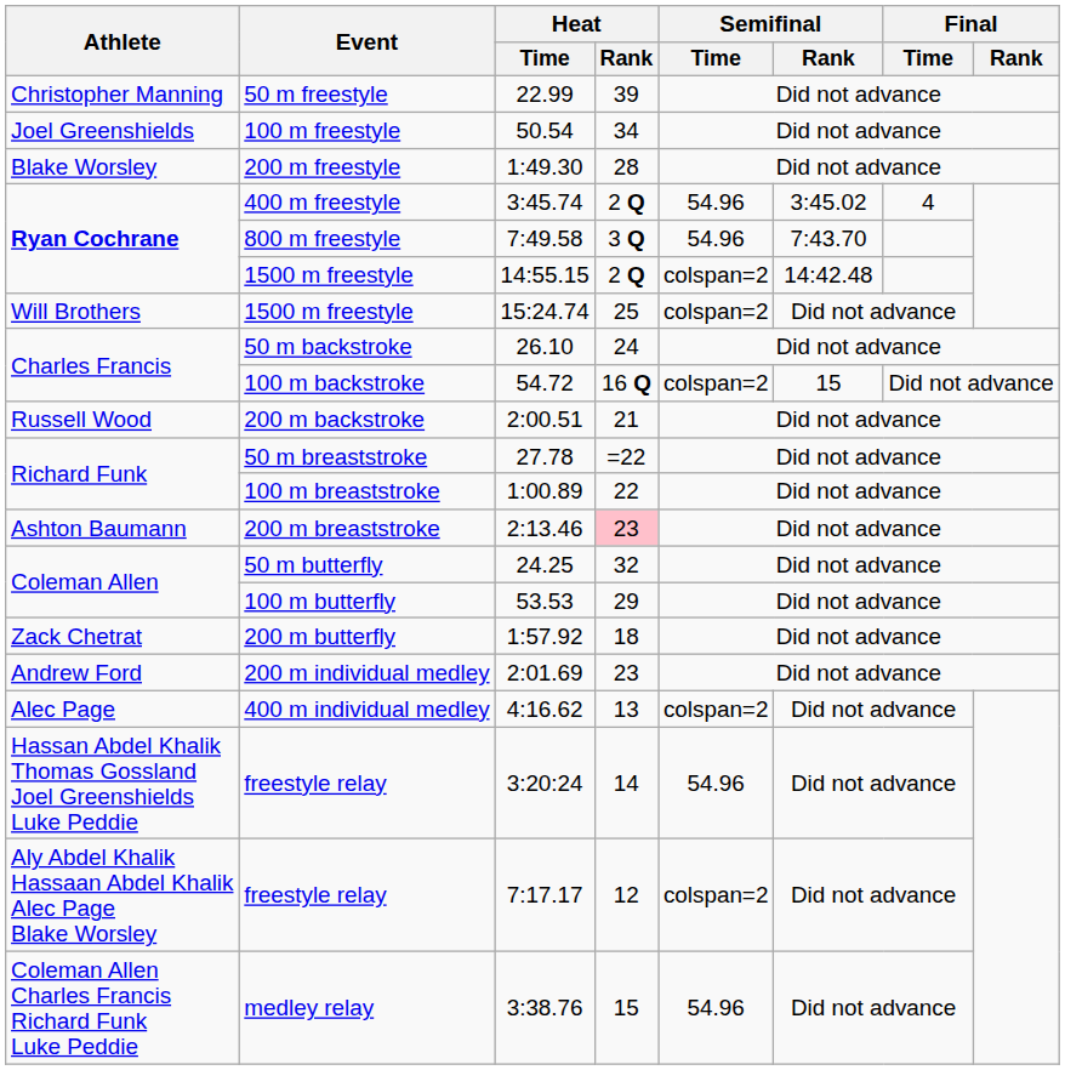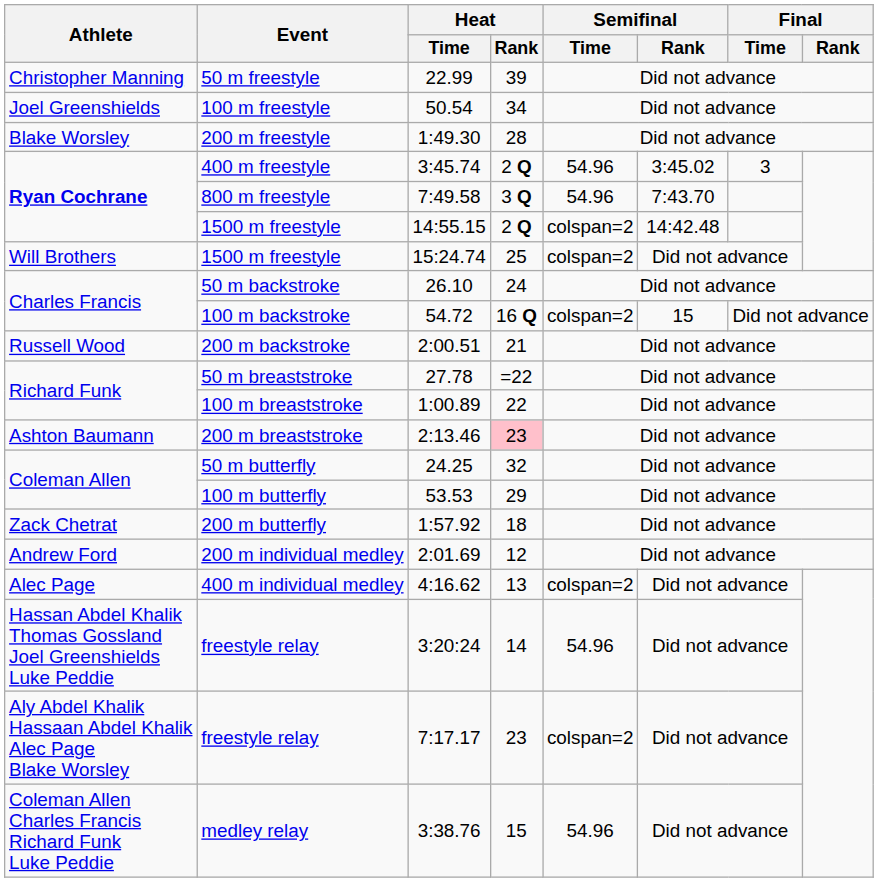400 m freestyle | Final / Time: 4 -> 3
200 m individual medley | Heat / Rank: 23 -> 12
freestyle relay / 7:17.17 | Heat / Rank: 12 -> 23
